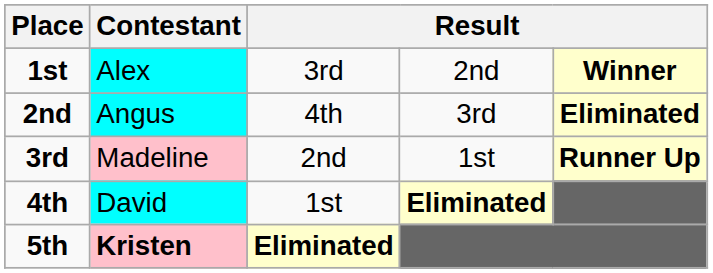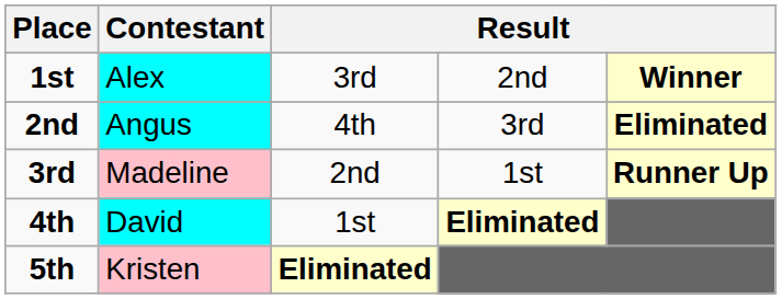5th | Contestant: bold -> normal
